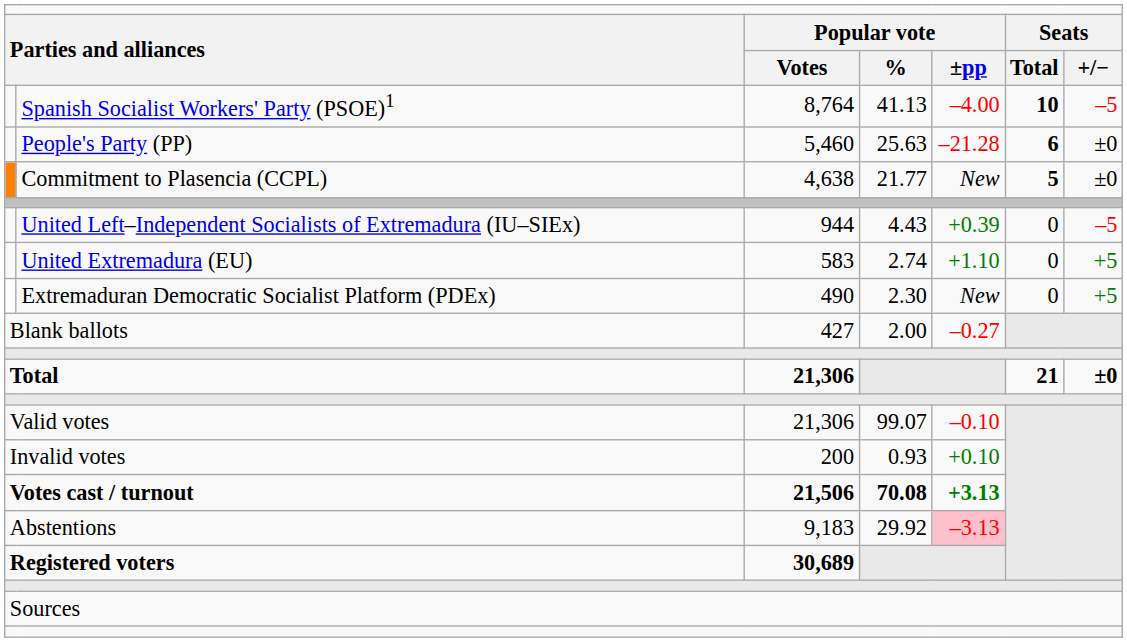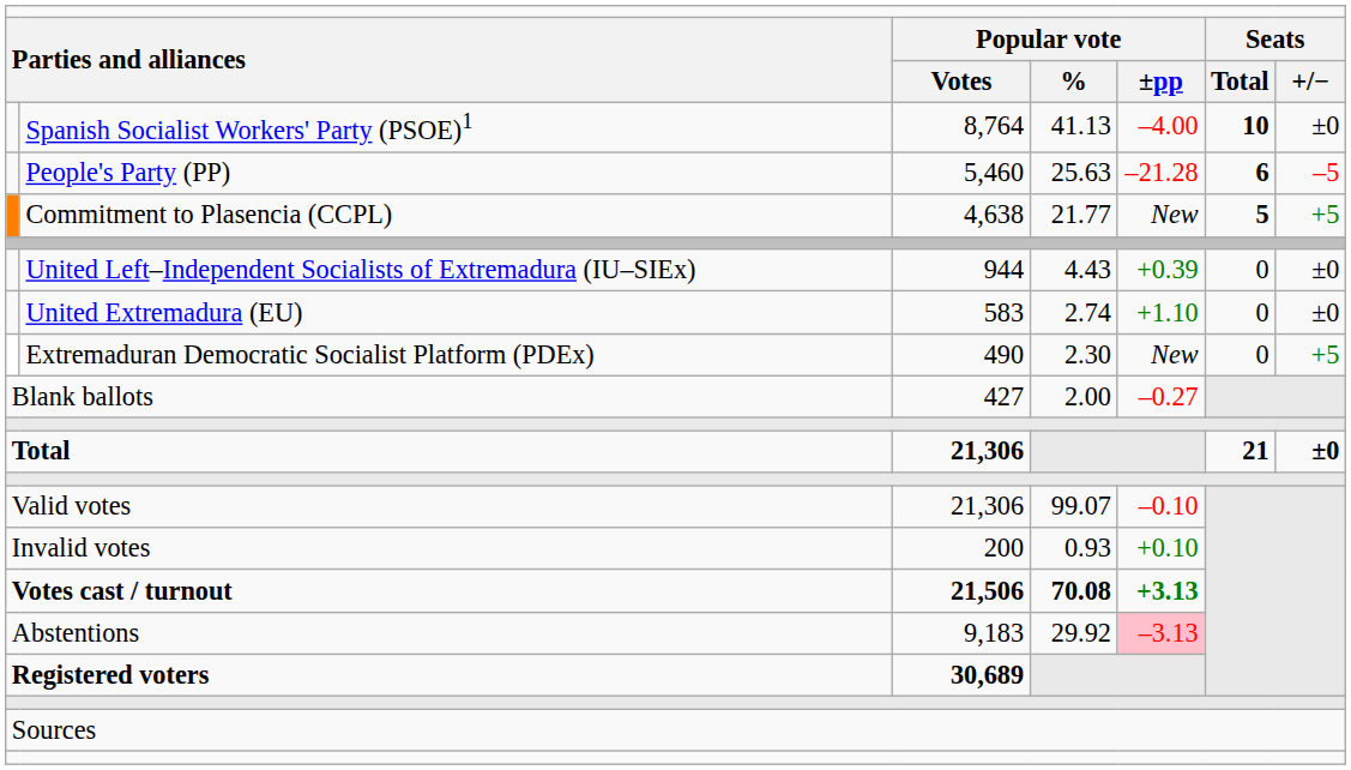Spanish Socialist Workers' Party (PSOE)1 | column 7: –5 -> ±0
People's Party (PP) | column 7: ±0 -> –5
Commitment to Plasencia (CCPL) | column 7: ±0 -> +5
United Left–Independent Socialists of Extremadura (IU–SIEx) | column 7: –5 -> ±0
United Extremadura (EU) | column 7: +5 -> ±0
